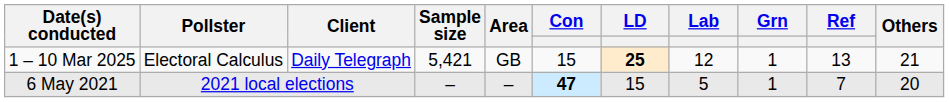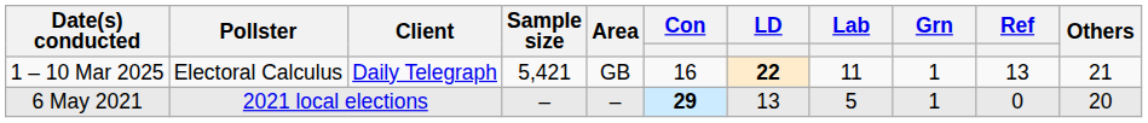1 – 10 Mar 2025 | Con: 15 -> 16
1 – 10 Mar 2025 | LD: 25 -> 22
1 – 10 Mar 2025 | Lab: 12 -> 11
6 May 2021 | Con: 47 -> 29
6 May 2021 | LD: 15 -> 13
6 May 2021 | Ref: 7 -> 0
